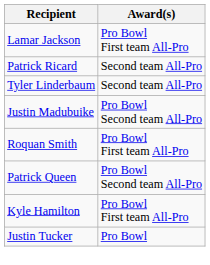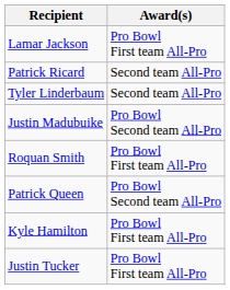Justin Tucker | Award(s): Pro Bowl -> Pro Bowl First team All-Pro
